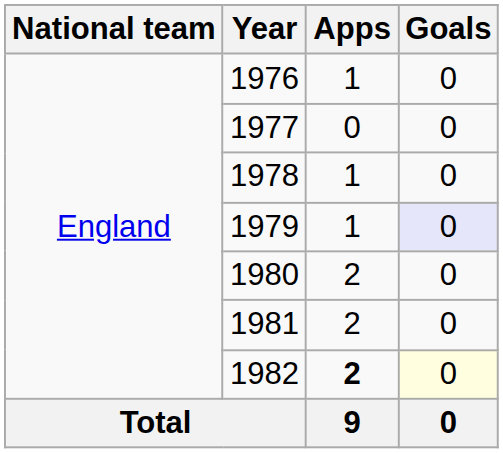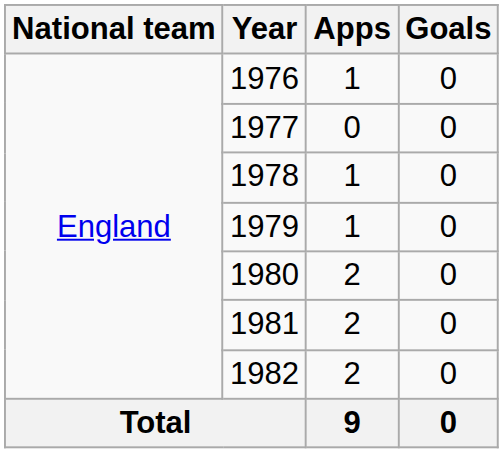1979 | Goals: lavender background -> no background
1982 | Apps: bold -> normal
1982 | Goals: lightyellow background -> no background
